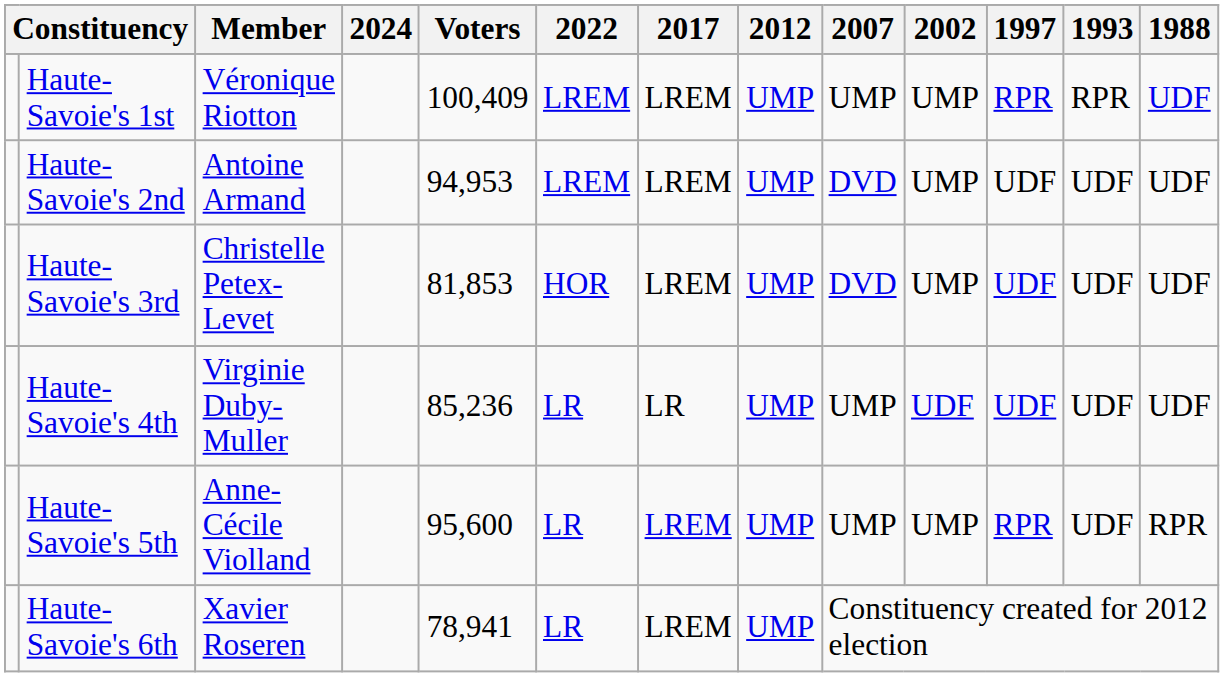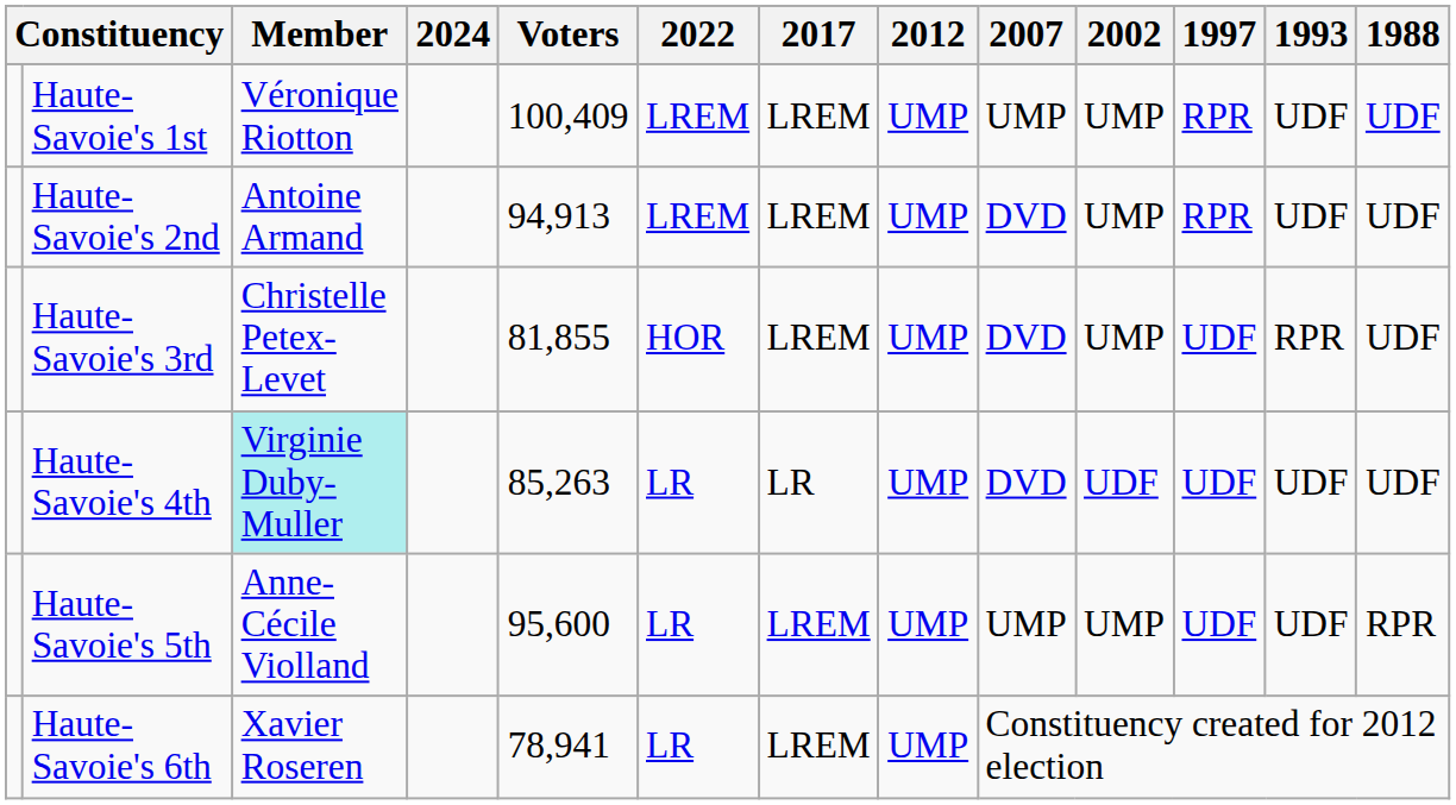Haute-Savoie's 1st | 1993: RPR -> UDF
Haute-Savoie's 2nd | Voters: 94,953 -> 94,913
Haute-Savoie's 2nd | 1997: UDF -> RPR
Haute-Savoie's 3rd | Voters: 81,853 -> 81,855
Haute-Savoie's 3rd | 1993: UDF -> RPR
Haute-Savoie's 4th | Member: no background -> paleturquoise background
Haute-Savoie's 4th | Voters: 85,236 -> 85,263
Haute-Savoie's 4th | 2007: UMP -> DVD
Haute-Savoie's 5th | 1997: RPR -> UDF
